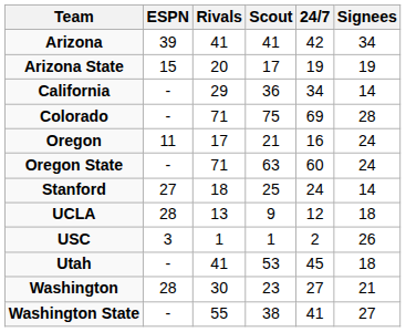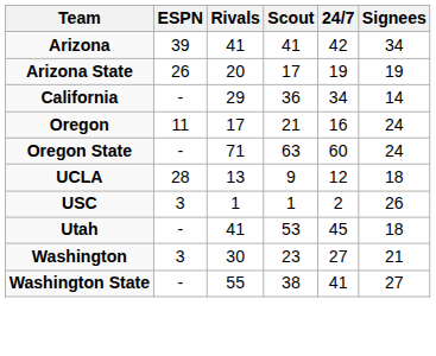Arizona State | ESPN: 15 -> 26
- row: Colorado | - | 71 | 75 | 69 | 28
- row: Stanford | 27 | 18 | 25 | 24 | 14
Washington | ESPN: 28 -> 3
